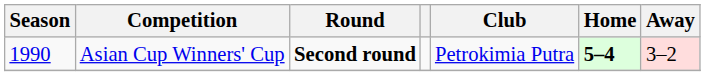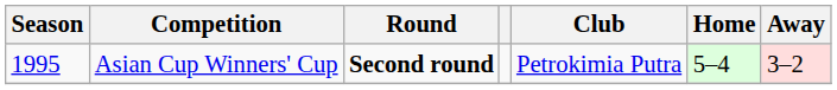Asian Cup Winners' Cup | Season: 1990 -> 1995
Asian Cup Winners' Cup | Home: bold -> normal
